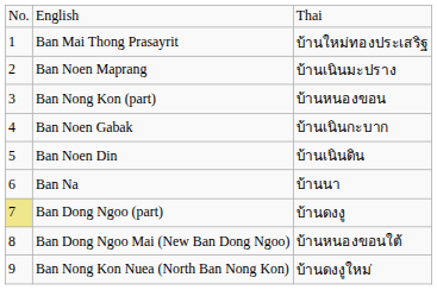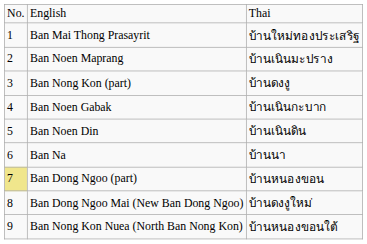Ban Nong Kon (part) | column 3: บ้านหนองขอน -> บ้านดงงู
Ban Dong Ngoo (part) | column 3: บ้านดงงู -> บ้านหนองขอน
Ban Dong Ngoo Mai (New Ban Dong Ngoo) | column 3: บ้านหนองขอนใต้ -> บ้านดงงูใหม่
Ban Nong Kon Nuea (North Ban Nong Kon) | column 3: บ้านดงงูใหม่ -> บ้านหนองขอนใต้
